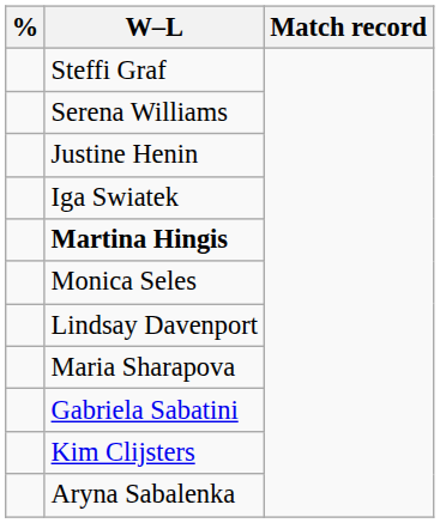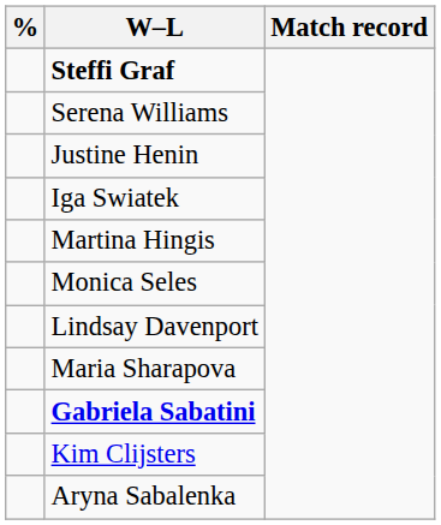Steffi Graf | W–L: normal -> bold
Martina Hingis | W–L: bold -> normal
Gabriela Sabatini | W–L: normal -> bold
